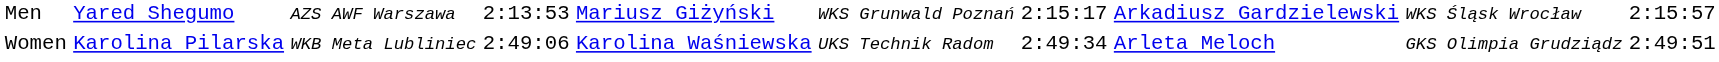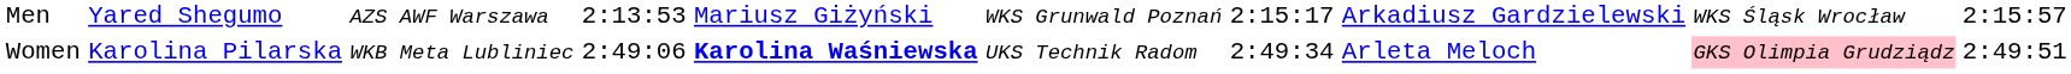Women | column 5: normal -> bold
Women | column 9: no background -> pink background
